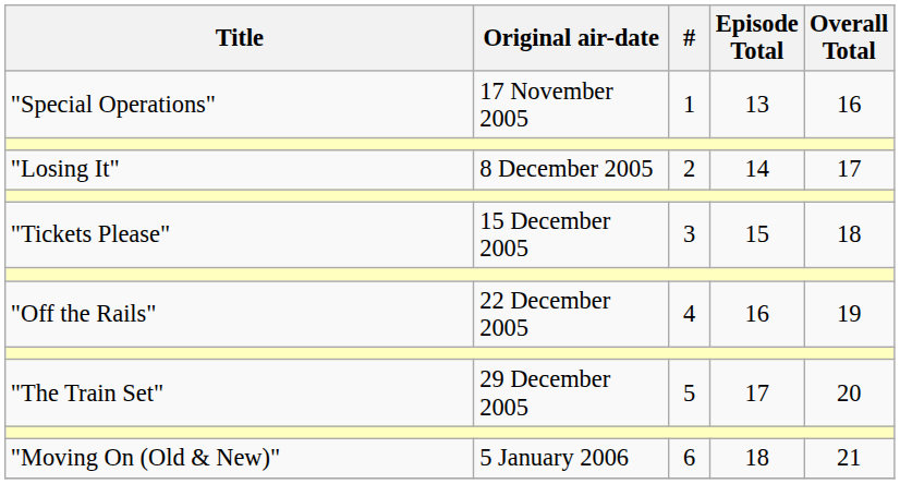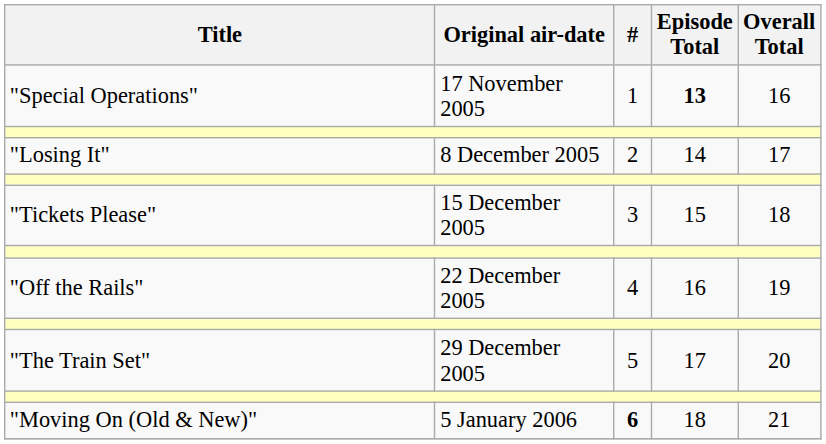"Special Operations" | Episode Total: normal -> bold
"Moving On (Old & New)" | #: normal -> bold
